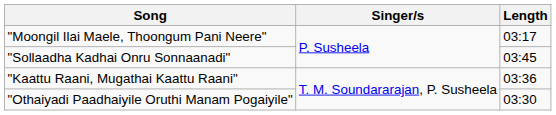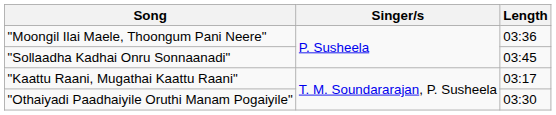"Moongil Ilai Maele, Thoongum Pani Neere" | Length: 03:17 -> 03:36
"Kaattu Raani, Mugathai Kaattu Raani" | Length: 03:36 -> 03:17
